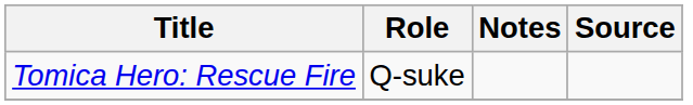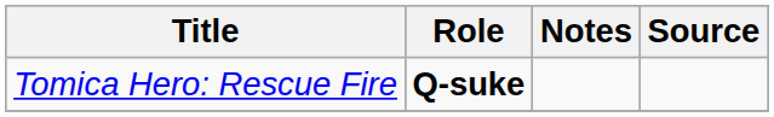Tomica Hero: Rescue Fire | Role: normal -> bold
